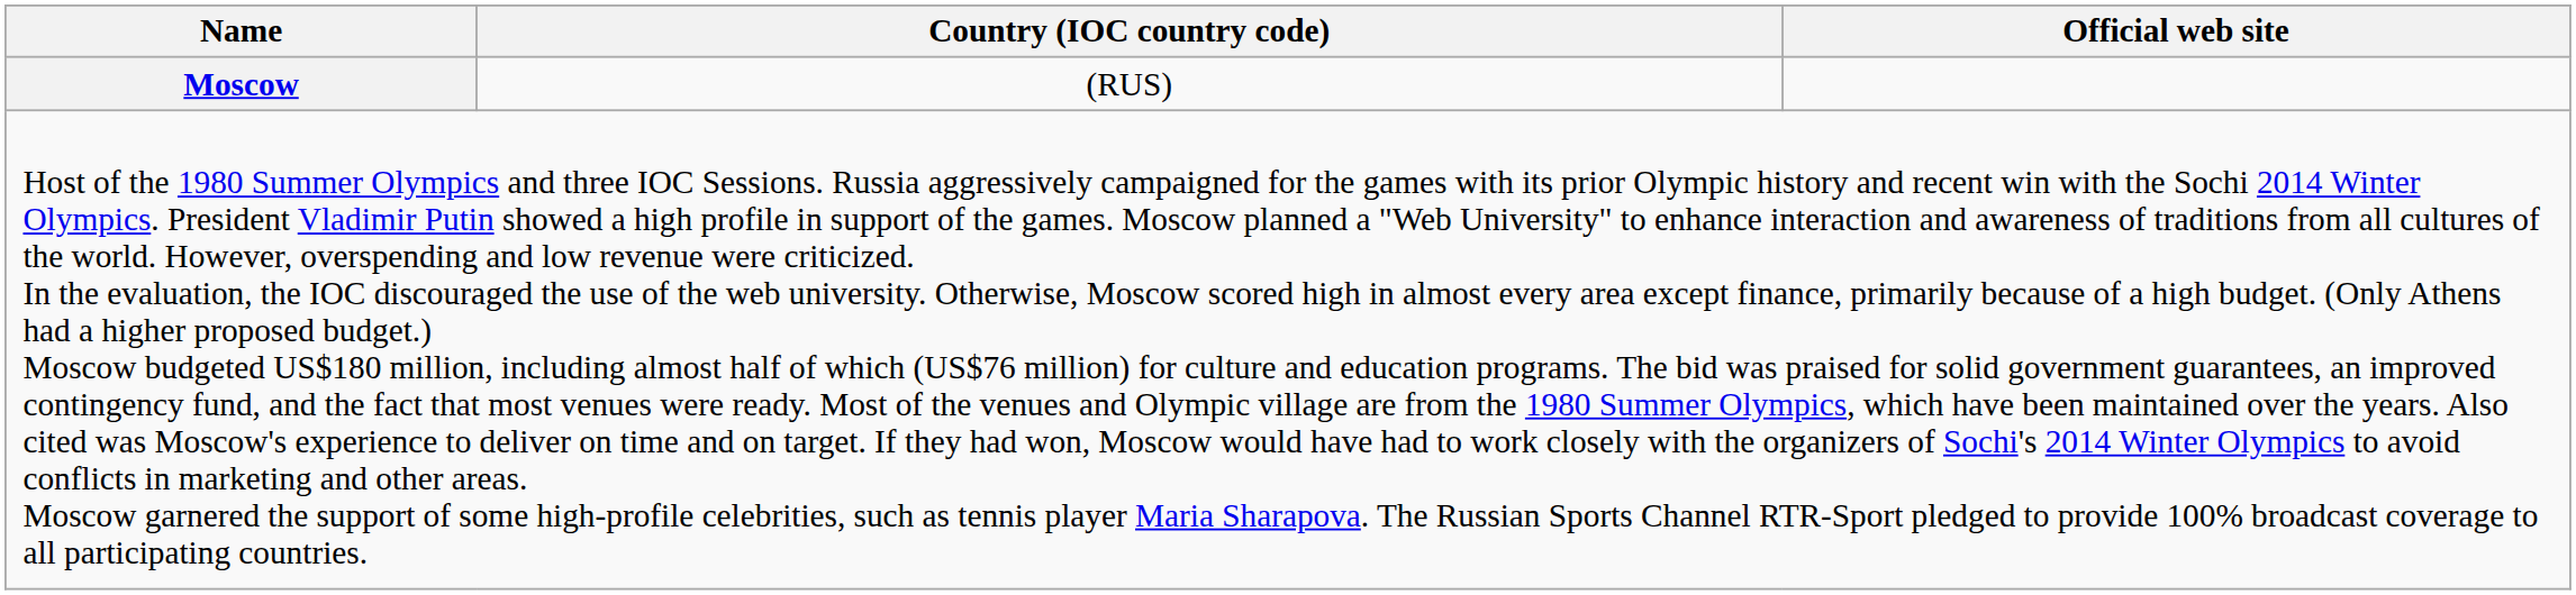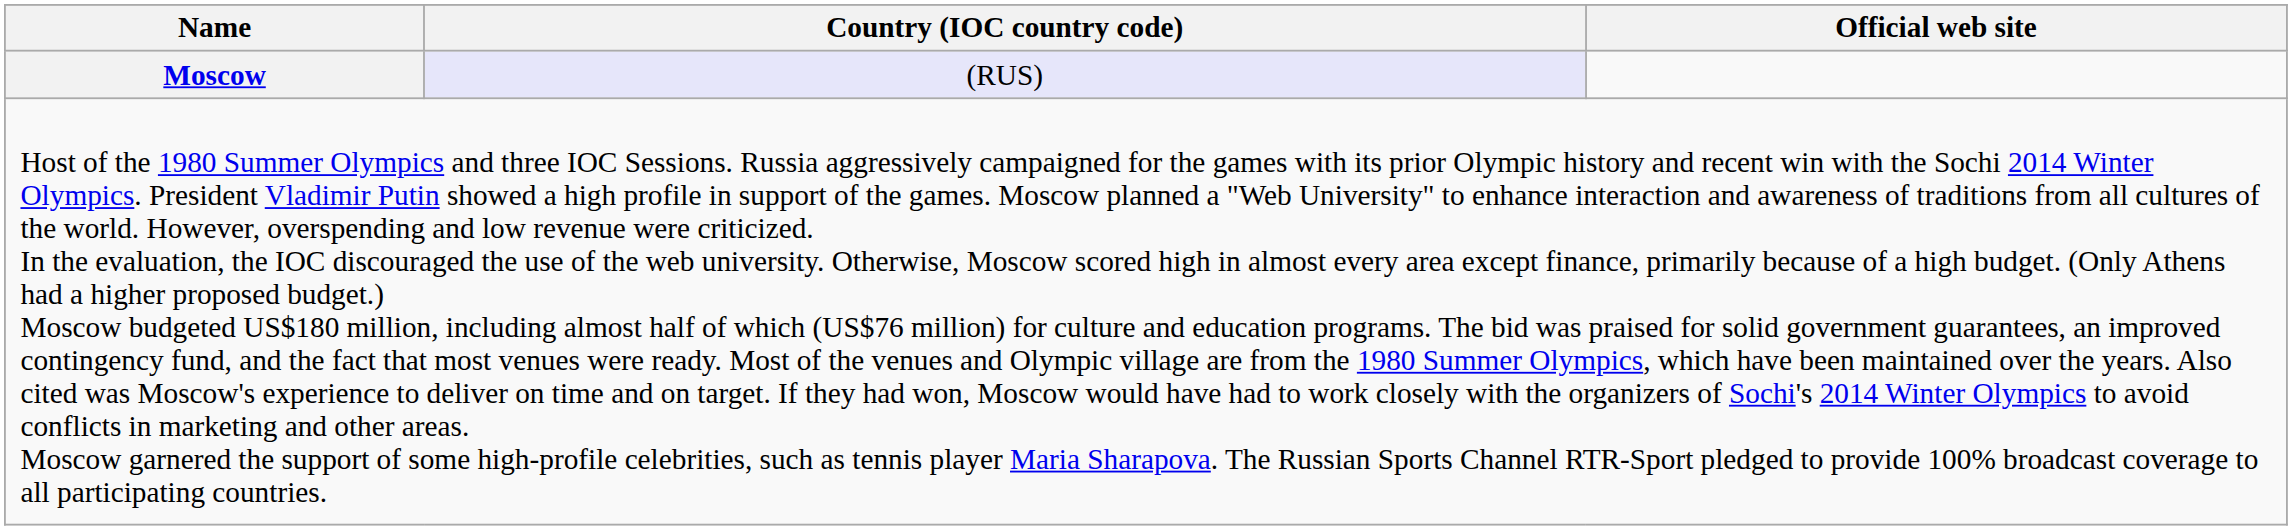Moscow | Country (IOC country code): no background -> lavender background
